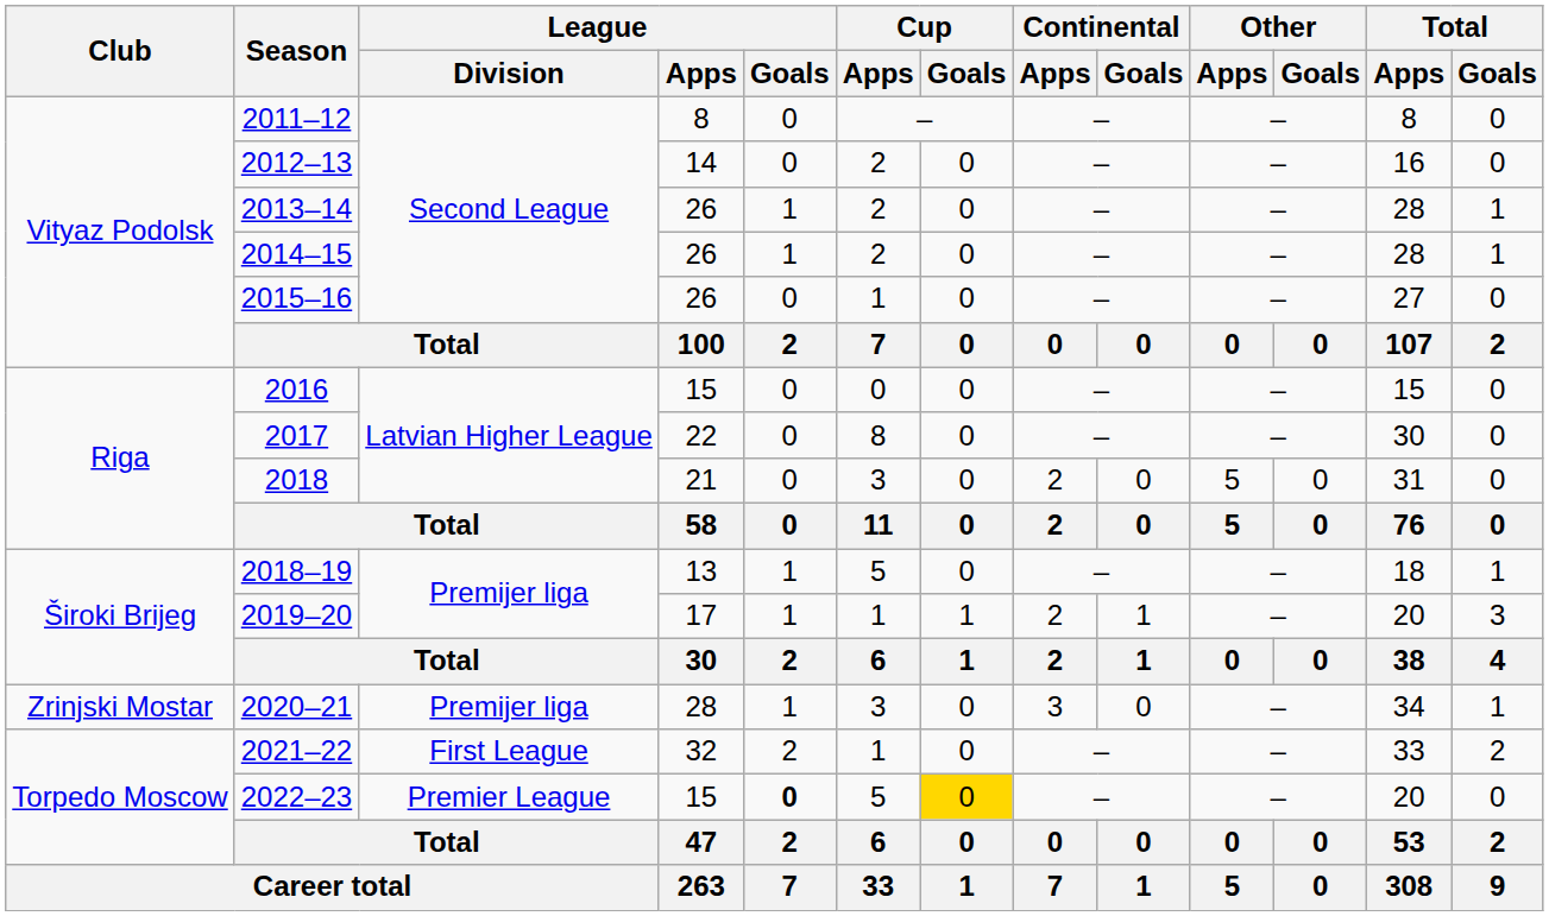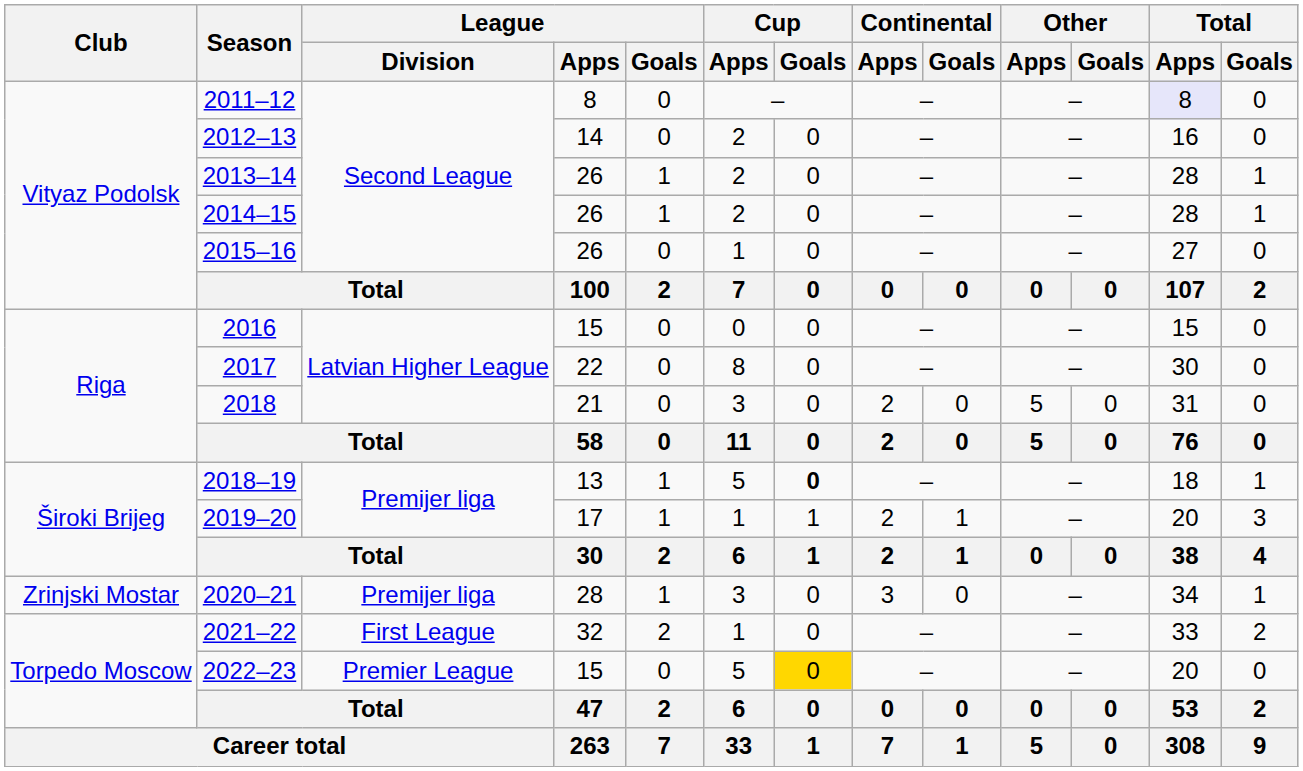2011–12 | Total / Apps: no background -> lavender background
2018–19 | Cup / Goals: normal -> bold
2022–23 | League / Goals: bold -> normal
